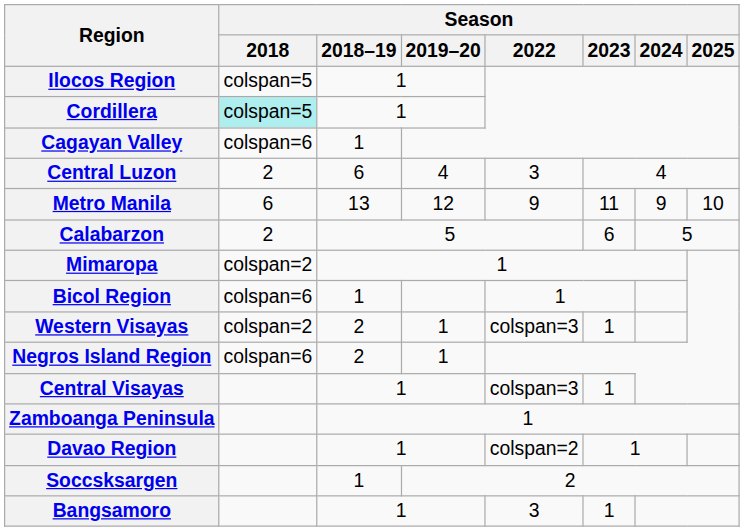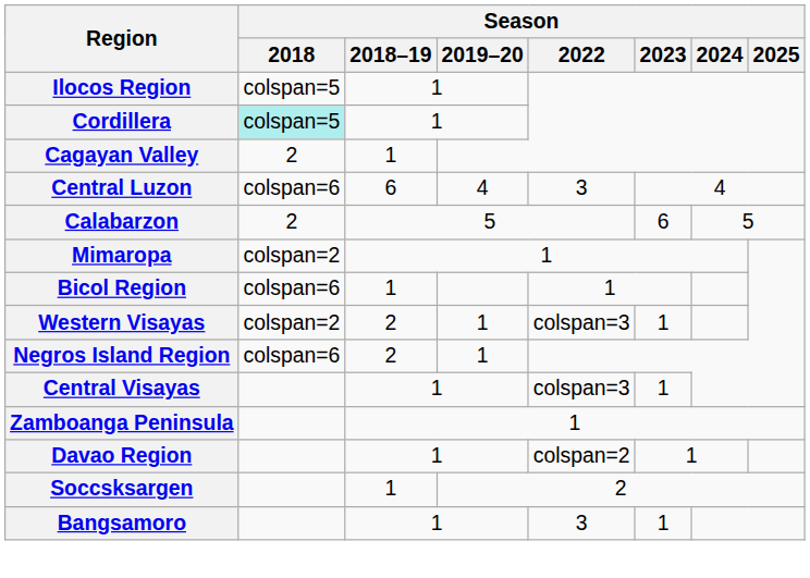Cagayan Valley | Season / 2018: colspan=6 -> 2
Central Luzon | Season / 2018: 2 -> colspan=6
- row: Metro Manila | 6 | 13 | 12 | 9 | 11 | 9 | 10
